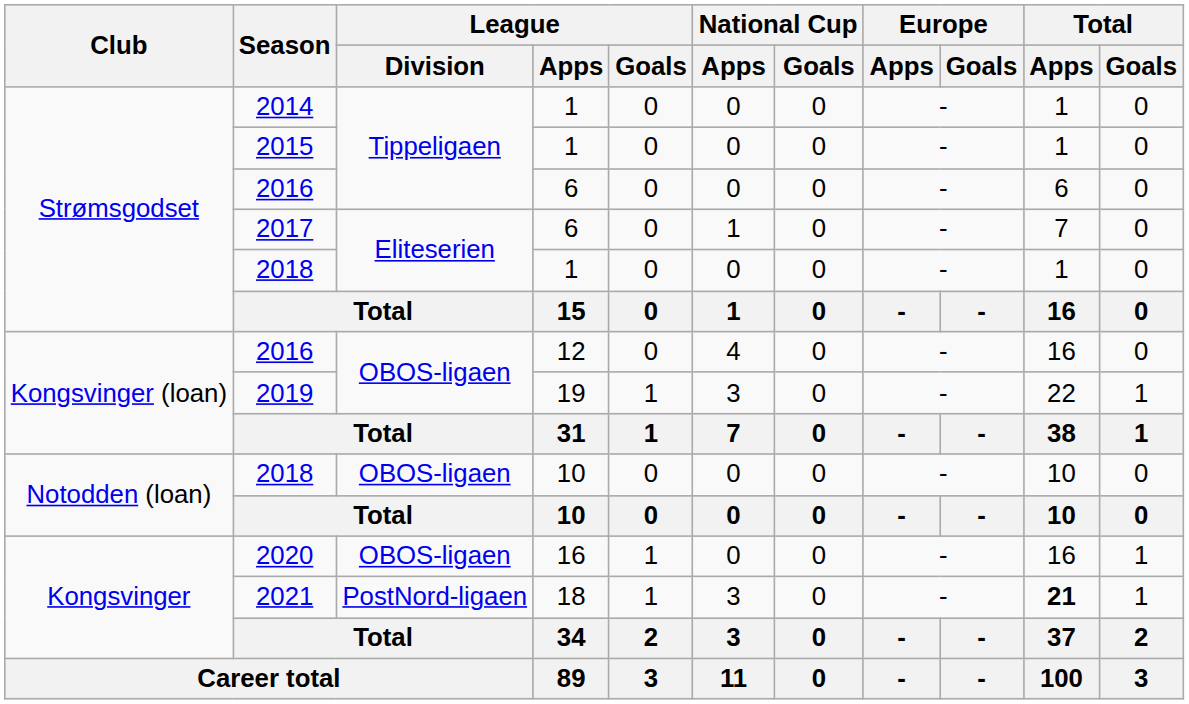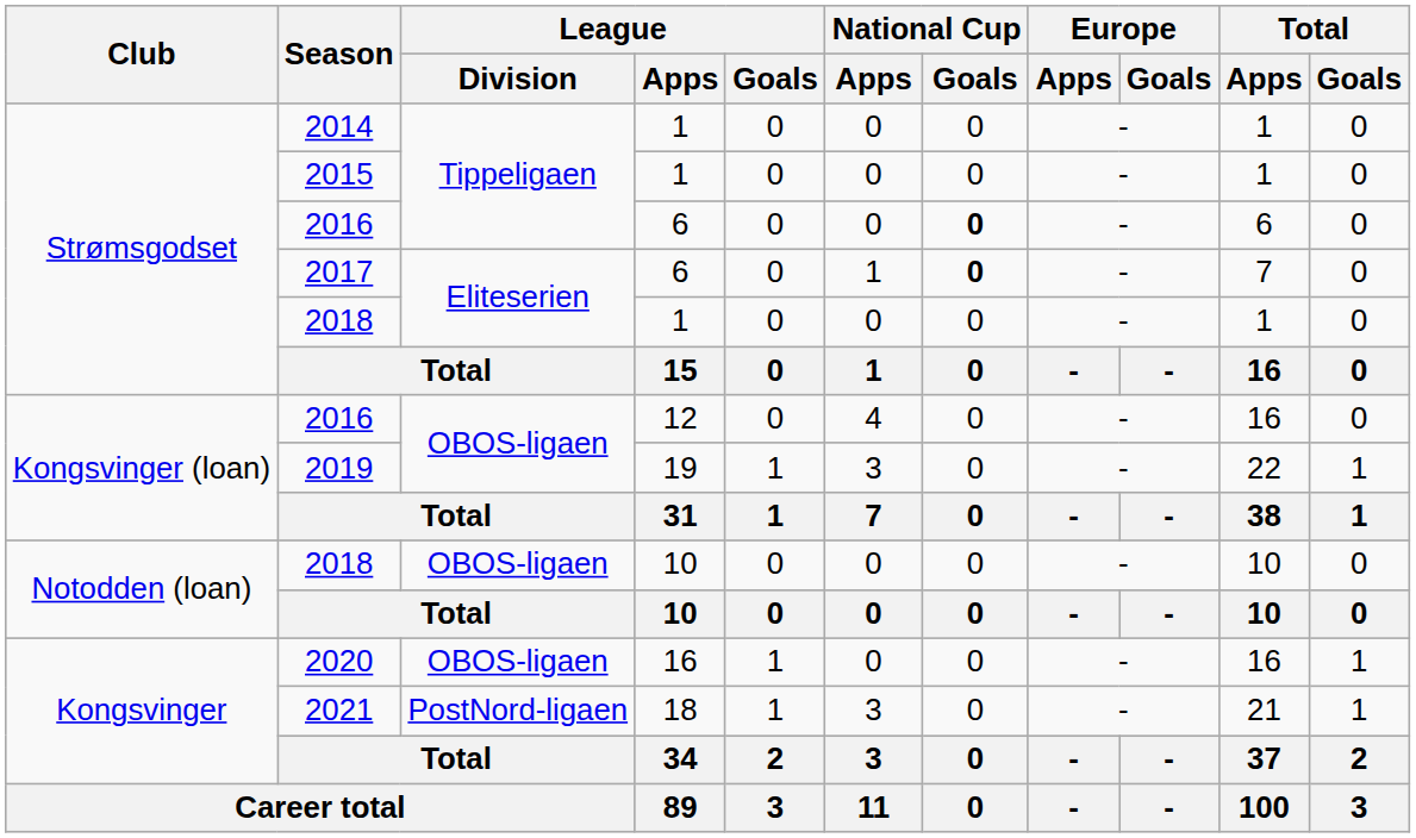2016 / 6 | National Cup / Goals: normal -> bold
2017 | National Cup / Goals: normal -> bold
2021 | Total / Apps: bold -> normal
